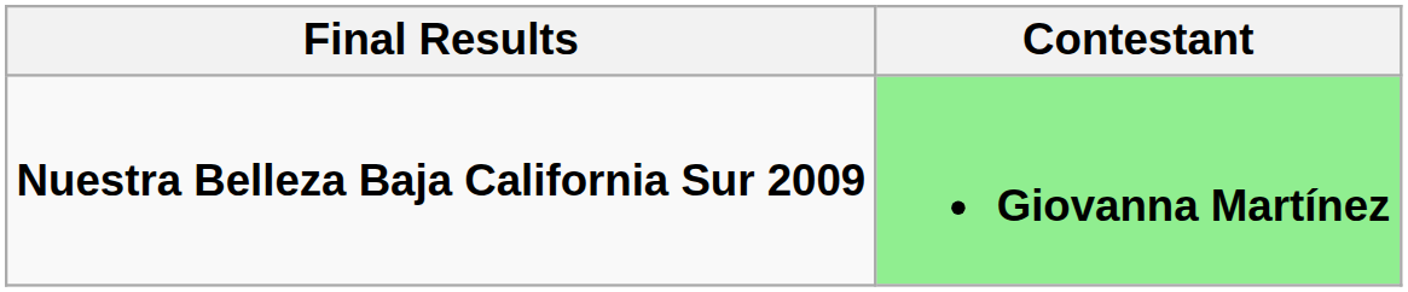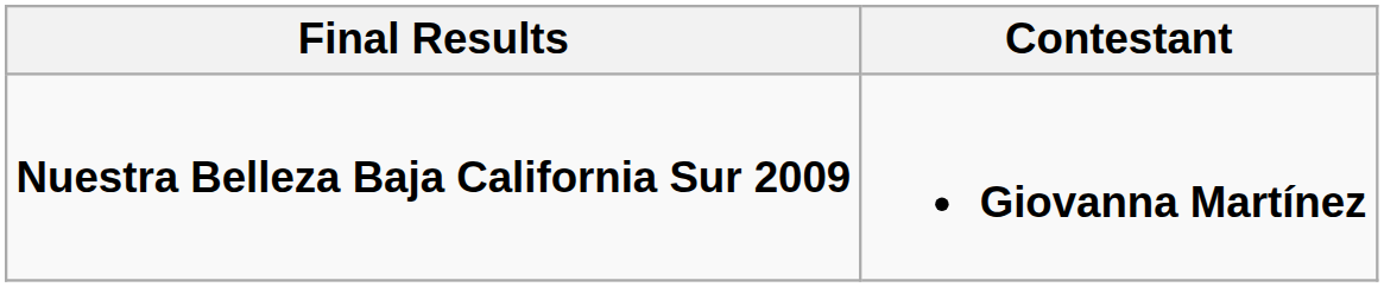Nuestra Belleza Baja California Sur 2009 | Contestant: lightgreen background -> no background
